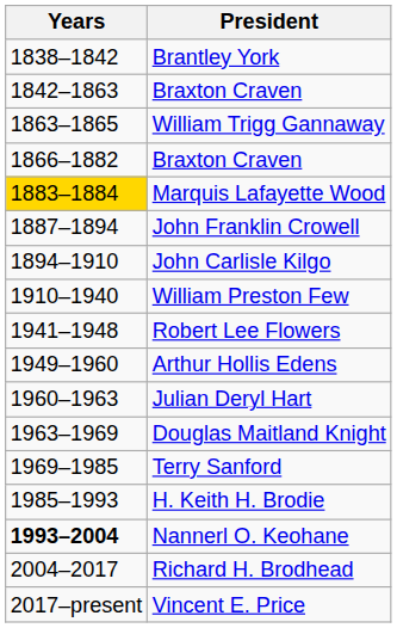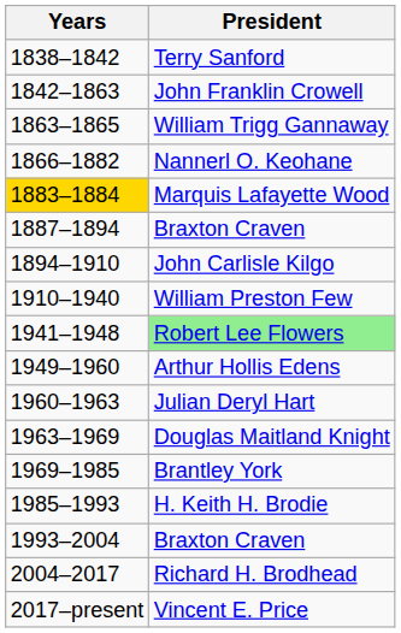row 2 | President: Brantley York -> Terry Sanford
row 3 | President: Braxton Craven -> John Franklin Crowell
row 5 | President: Braxton Craven -> Nannerl O. Keohane
row 7 | President: John Franklin Crowell -> Braxton Craven
row 10 | President: no background -> lightgreen background
row 14 | President: Terry Sanford -> Brantley York
row 16 | Years: bold -> normal
row 16 | President: Nannerl O. Keohane -> Braxton Craven
